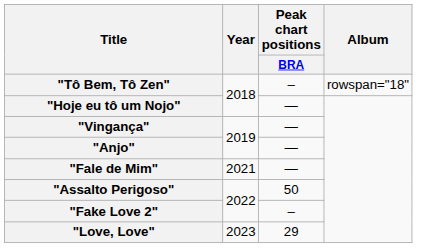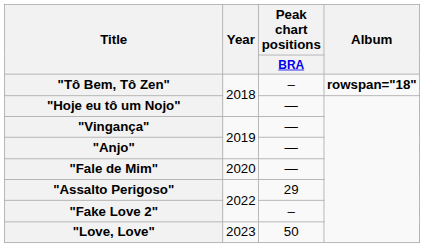"Tô Bem, Tô Zen" | Album: normal -> bold
"Fale de Mim" | Year: 2021 -> 2020
"Assalto Perigoso" | Peak chart positions / BRA: 50 -> 29
"Love, Love" | Peak chart positions / BRA: 29 -> 50
